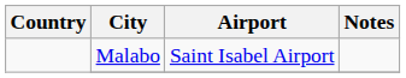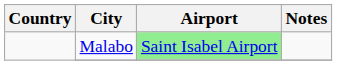Malabo | Airport: no background -> lightgreen background
